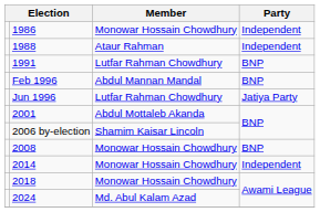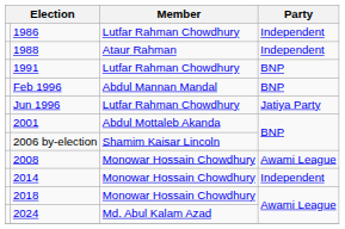1986 | Member: Monowar Hossain Chowdhury -> Lutfar Rahman Chowdhury
2008 | Party: BNP -> Awami League
